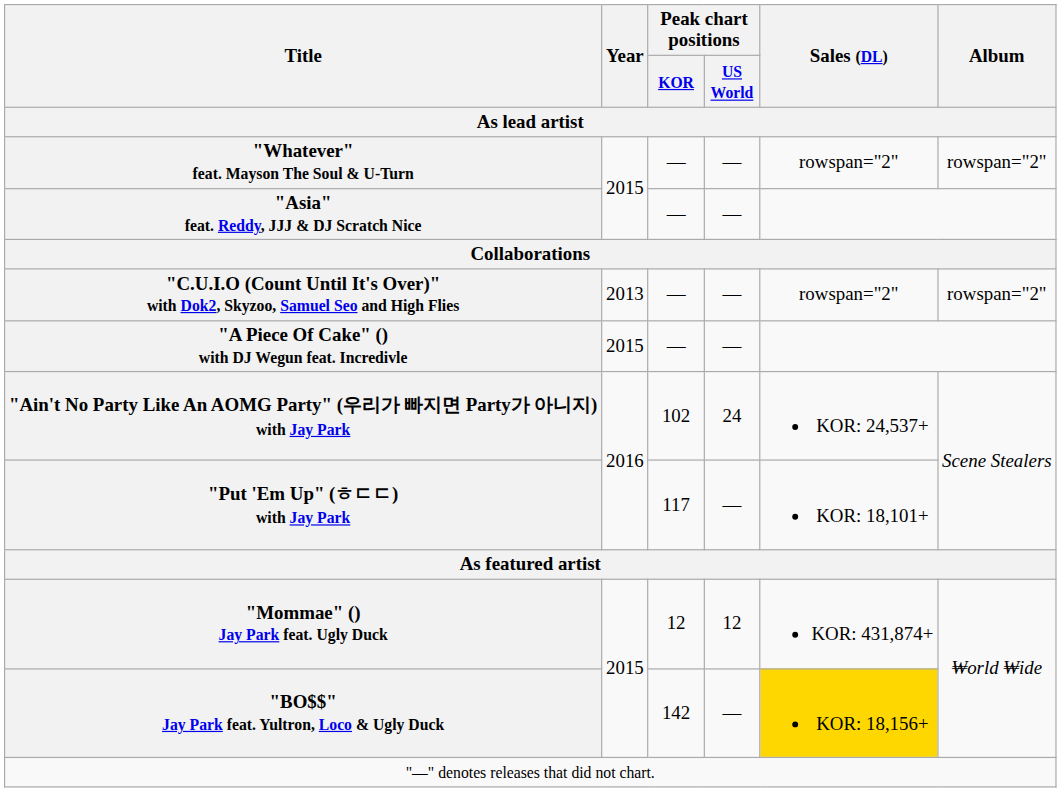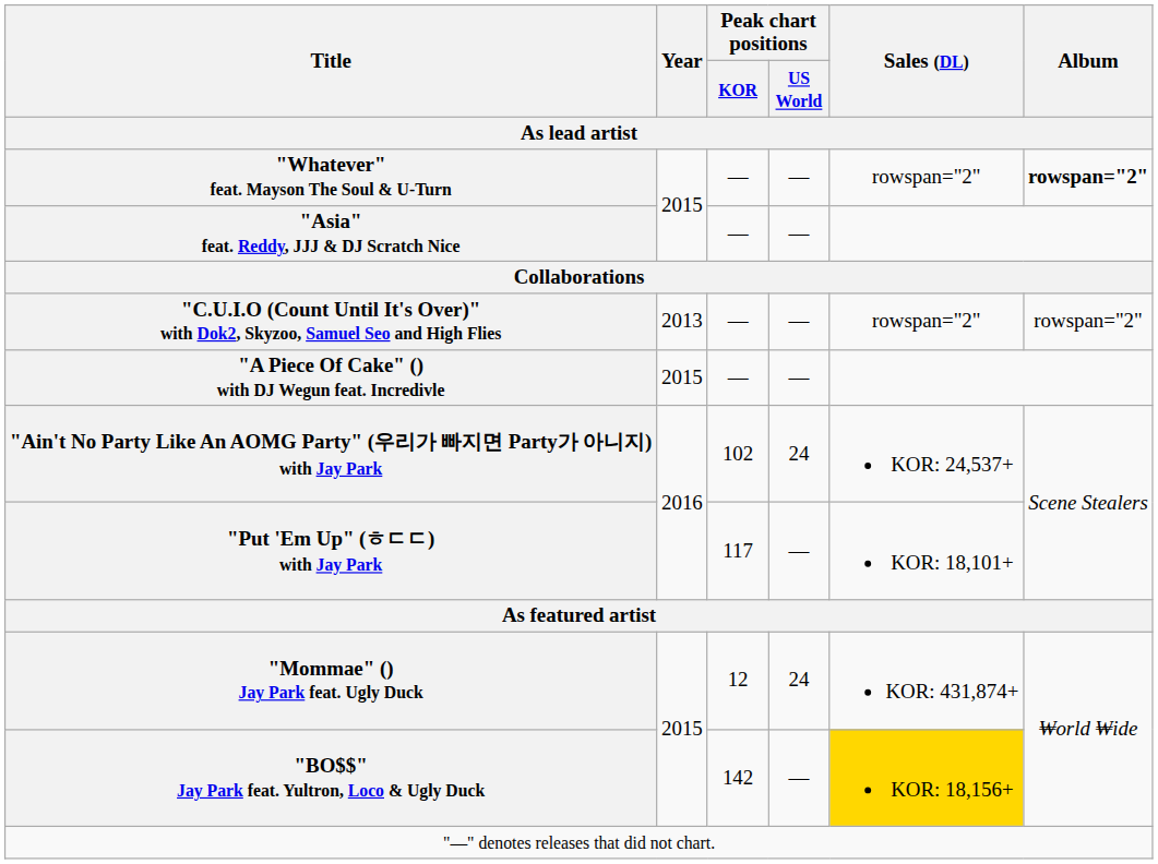"Whatever" feat. Mayson The Soul & U-Turn | Album: normal -> bold
"Mommae" () Jay Park feat. Ugly Duck | Peak chart positions / US World: 12 -> 24
